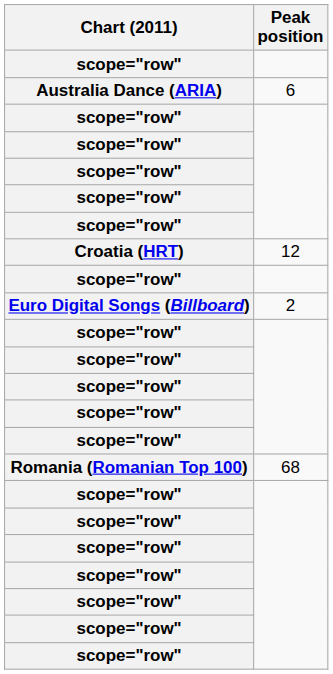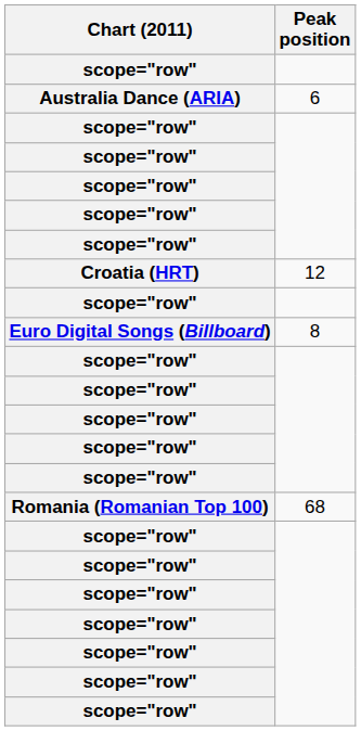Euro Digital Songs (Billboard) | Peak position: 2 -> 8
